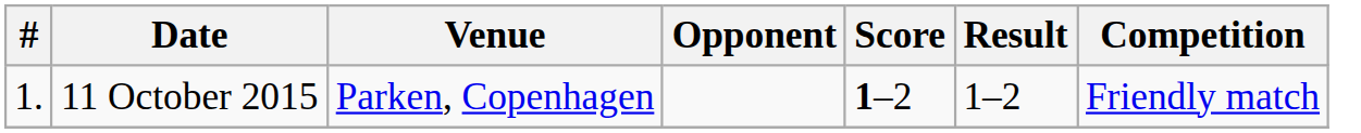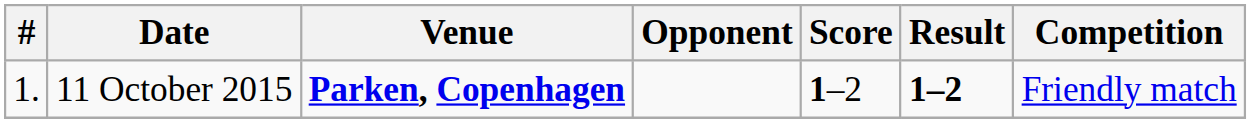11 October 2015 | Venue: normal -> bold
11 October 2015 | Result: normal -> bold
